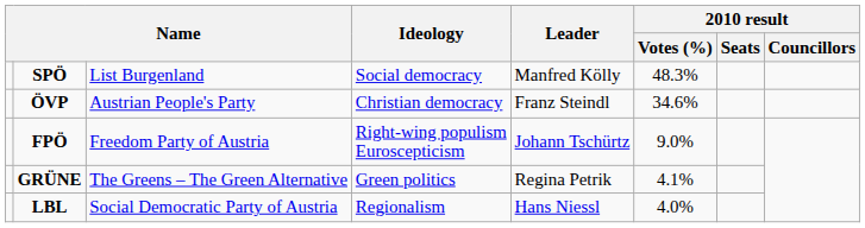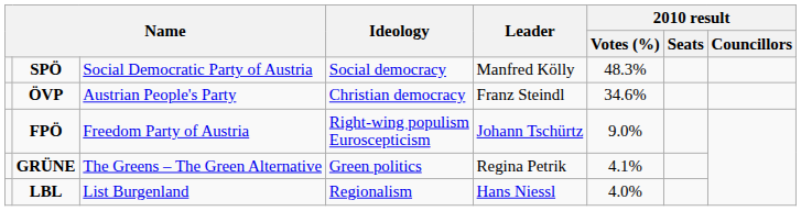SPÖ | column 3: List Burgenland -> Social Democratic Party of Austria
LBL | column 3: Social Democratic Party of Austria -> List Burgenland
